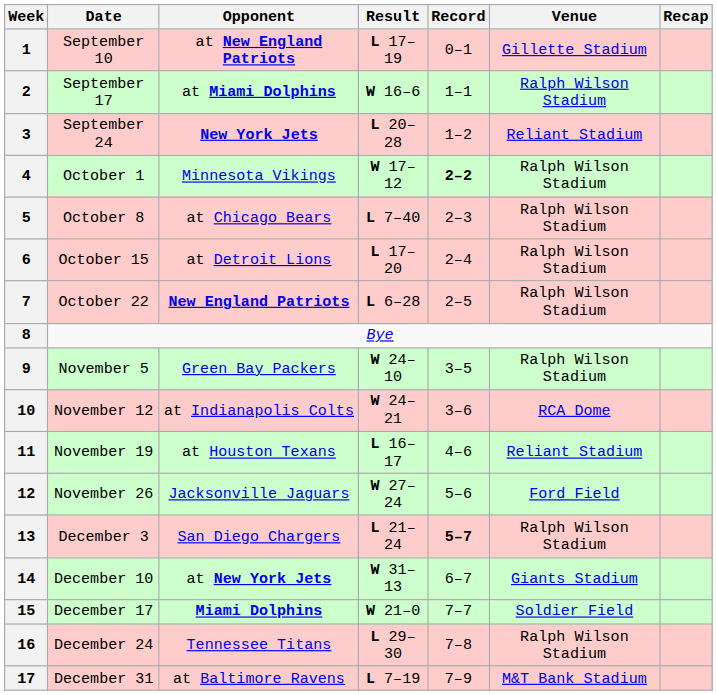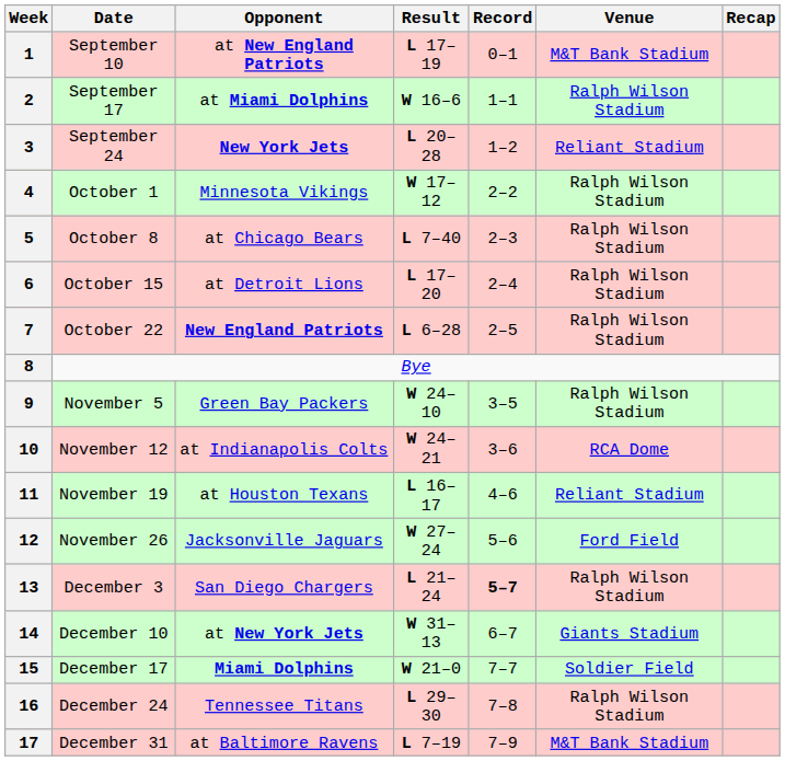1 | Venue: Gillette Stadium -> M&T Bank Stadium
4 | Record: bold -> normal
